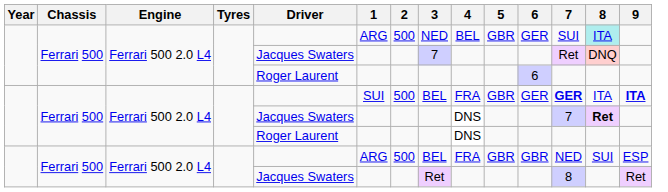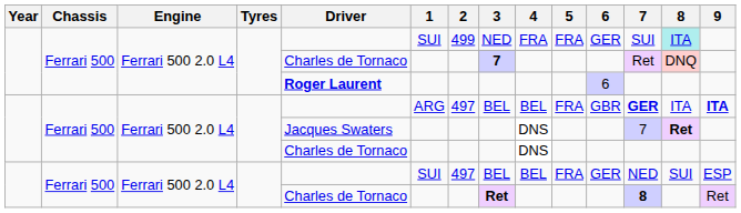row 2 | 1: ARG -> SUI
row 2 | 2: 500 -> 499
row 2 | 4: BEL -> FRA
row 2 | 5: GBR -> FRA
row 3 | Driver: Jacques Swaters -> Charles de Tornaco
row 3 | 3: normal -> bold
row 4 | Driver: normal -> bold
row 5 | 1: SUI -> ARG
row 5 | 2: 500 -> 497
row 5 | 4: FRA -> BEL
row 5 | 5: GBR -> FRA
row 5 | 6: GER -> GBR
row 7 | Driver: Roger Laurent -> Charles de Tornaco
row 8 | 1: ARG -> SUI
row 8 | 2: 500 -> 497
row 8 | 4: FRA -> BEL
row 8 | 5: GBR -> FRA
row 8 | 6: GBR -> GER
row 9 | Driver: Jacques Swaters -> Charles de Tornaco
row 9 | 3: normal -> bold
row 9 | 7: normal -> bold
